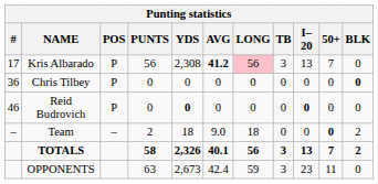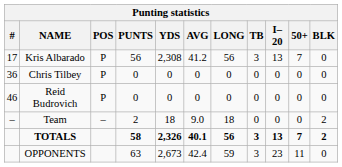Kris Albarado | AVG: bold -> normal
Kris Albarado | LONG: pink background -> no background
Chris Tilbey | BLK: bold -> normal
Reid Budrovich | YDS: bold -> normal
Reid Budrovich | I–20: bold -> normal
Team | 50+: bold -> normal
